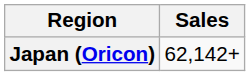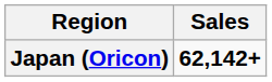Japan (Oricon) | Sales: normal -> bold
